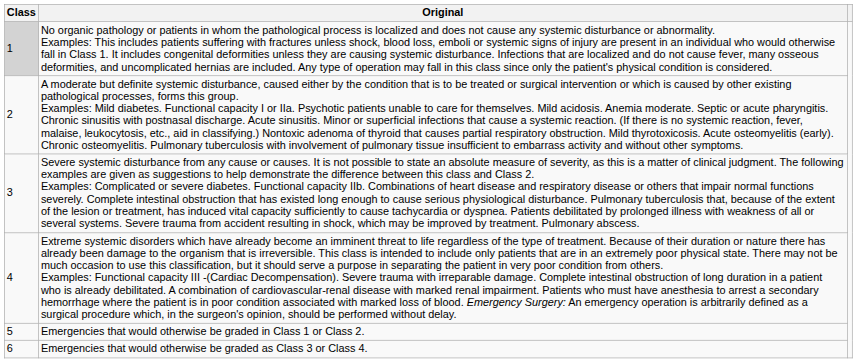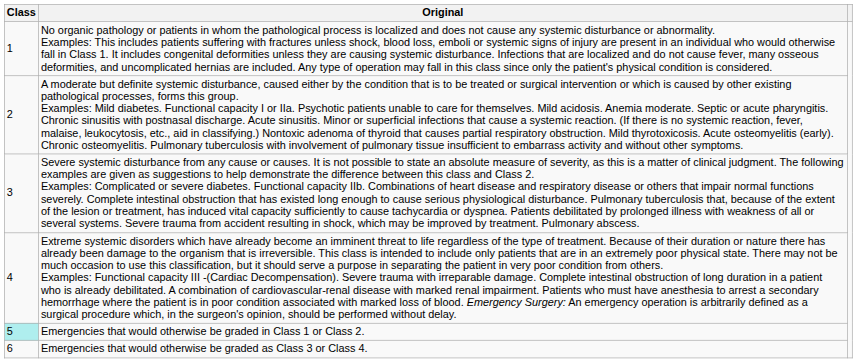row 2 | Class: lightgrey background -> no background
row 6 | Class: no background -> paleturquoise background
